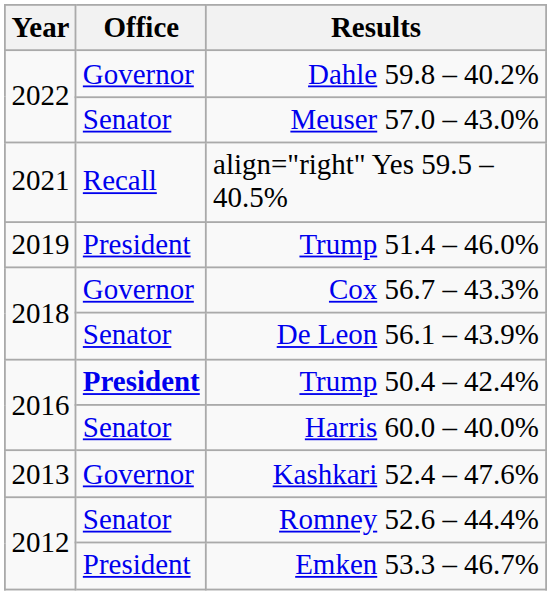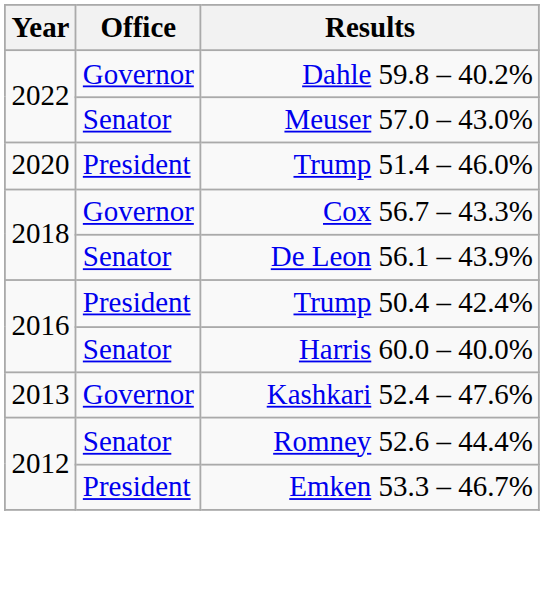- row: 2021 | Recall | align="right" Yes 59.5 – 40.5%
Trump 51.4 – 46.0% | Year: 2019 -> 2020
Trump 50.4 – 42.4% | Office: bold -> normal
